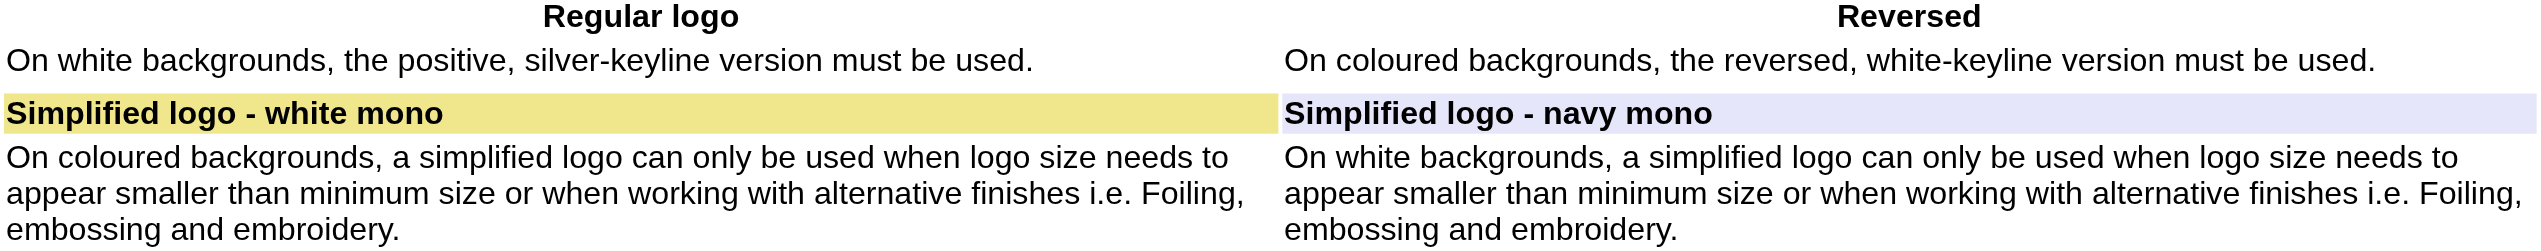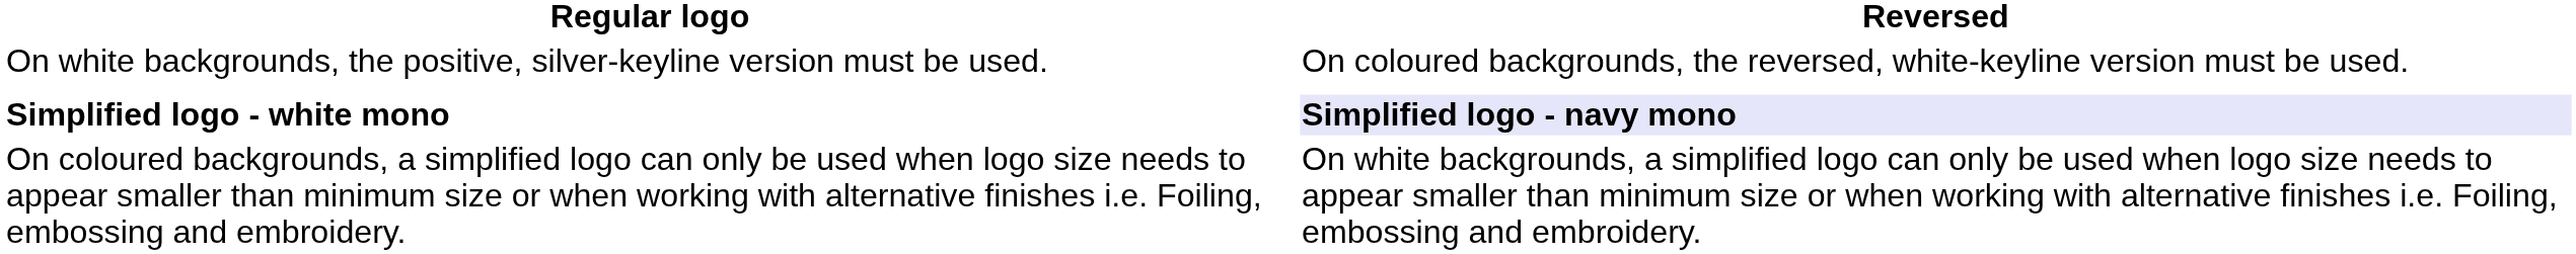row 3 | Regular logo: khaki background -> no background
